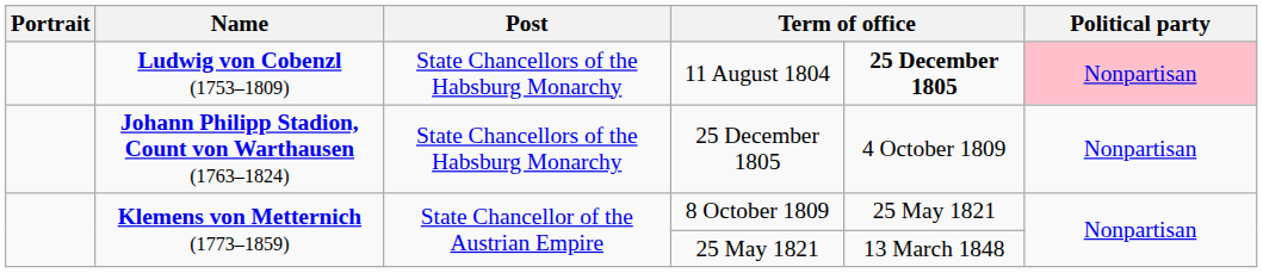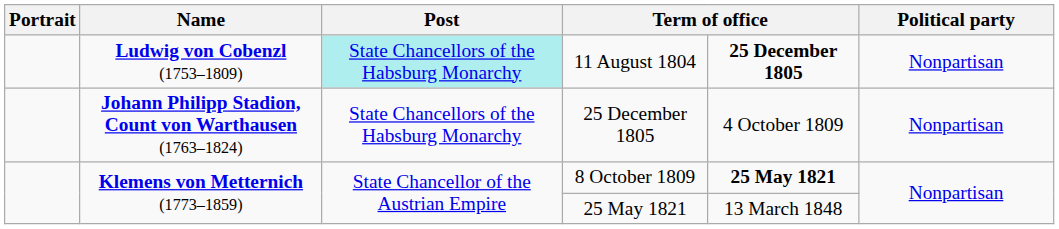11 August 1804 | Post: no background -> paleturquoise background
11 August 1804 | Political party: pink background -> no background
8 October 1809 | column 5: normal -> bold
